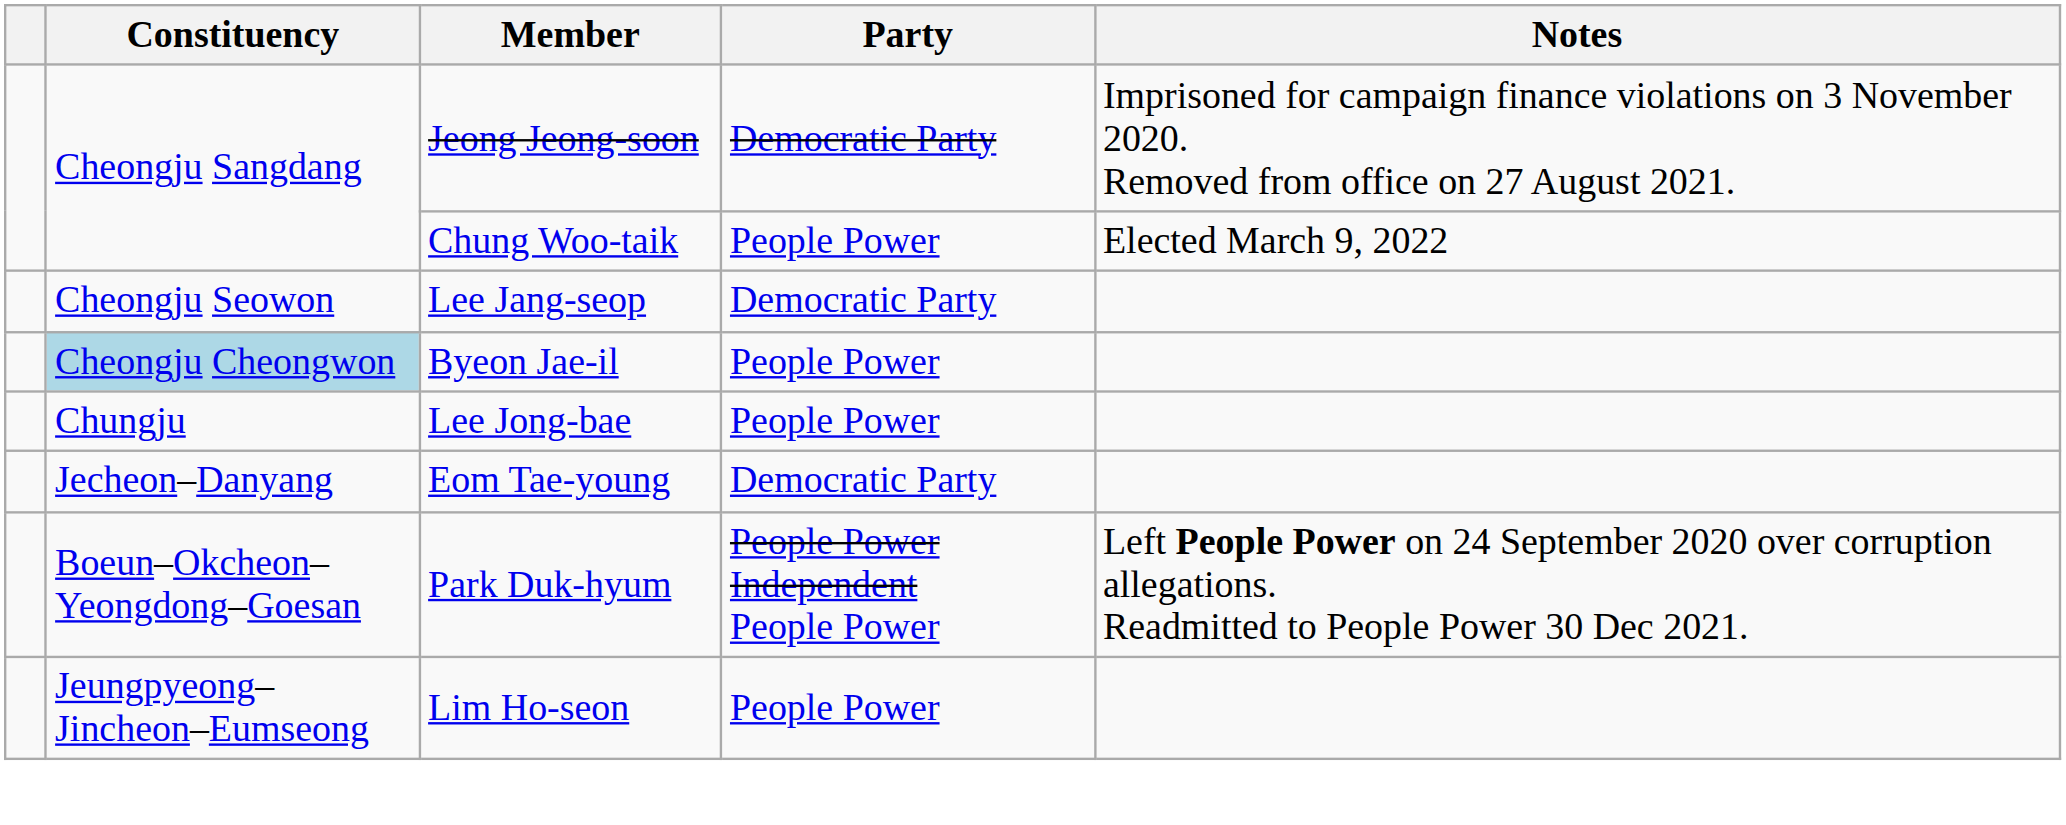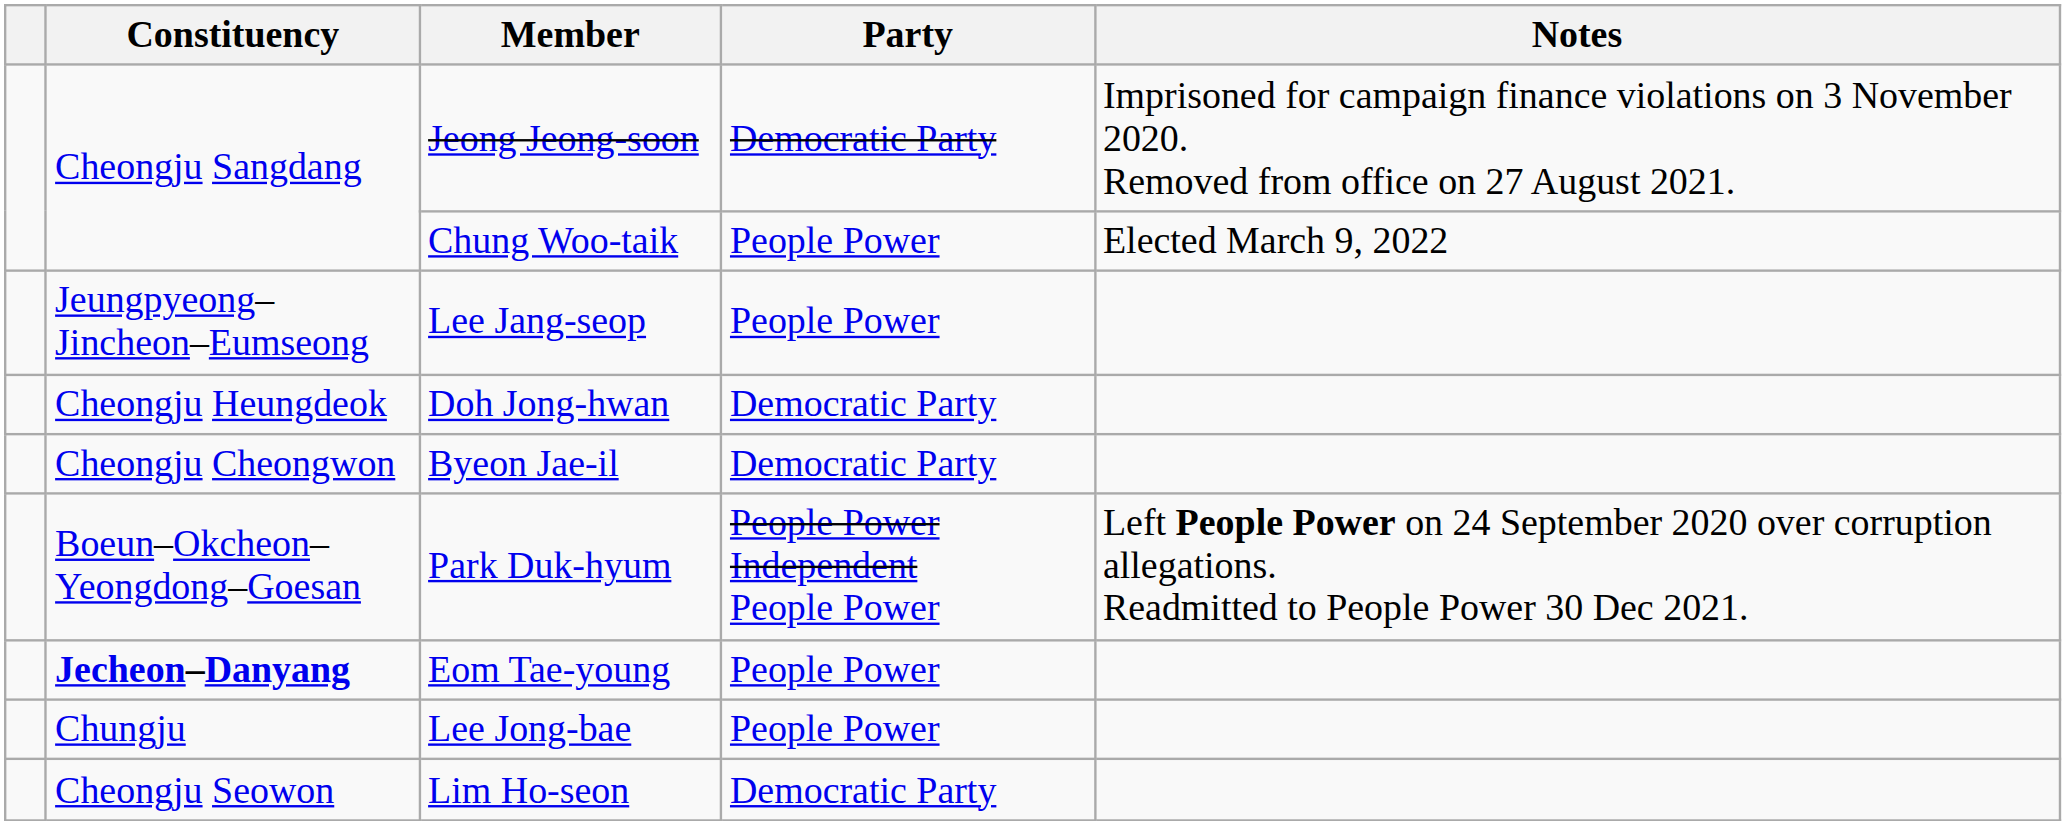Lee Jang-seop | Constituency: Cheongju Seowon -> Jeungpyeong–Jincheon–Eumseong
Lee Jang-seop | Party: Democratic Party -> People Power
+ row: Cheongju Heungdeok | Doh Jong-hwan | Democratic Party
Byeon Jae-il | Constituency: lightblue background -> no background
Byeon Jae-il | Party: People Power -> Democratic Party
rows swapped: Lee Jong-bae <-> Park Duk-hyum
Eom Tae-young | Constituency: normal -> bold
Eom Tae-young | Party: Democratic Party -> People Power
Lim Ho-seon | Constituency: Jeungpyeong–Jincheon–Eumseong -> Cheongju Seowon
Lim Ho-seon | Party: People Power -> Democratic Party
